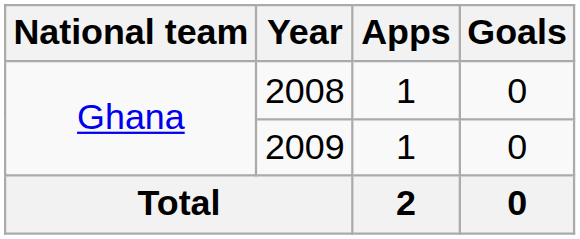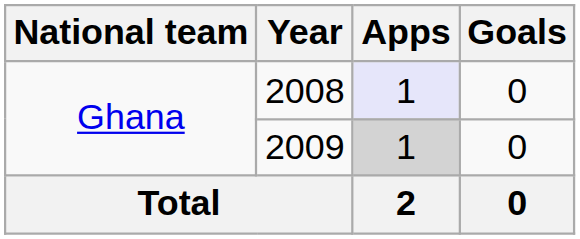2008 | Apps: no background -> lavender background
2009 | Apps: no background -> lightgrey background
